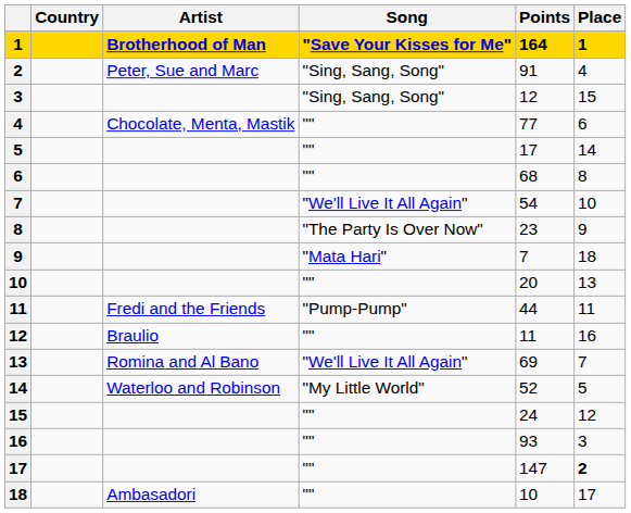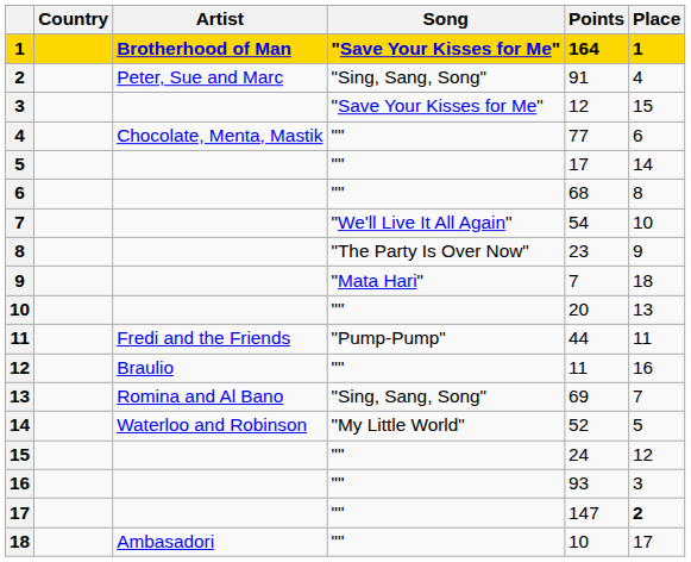row 4 | Song: "Sing, Sang, Song" -> "Save Your Kisses for Me"
row 14 | Song: "We'll Live It All Again" -> "Sing, Sang, Song"
